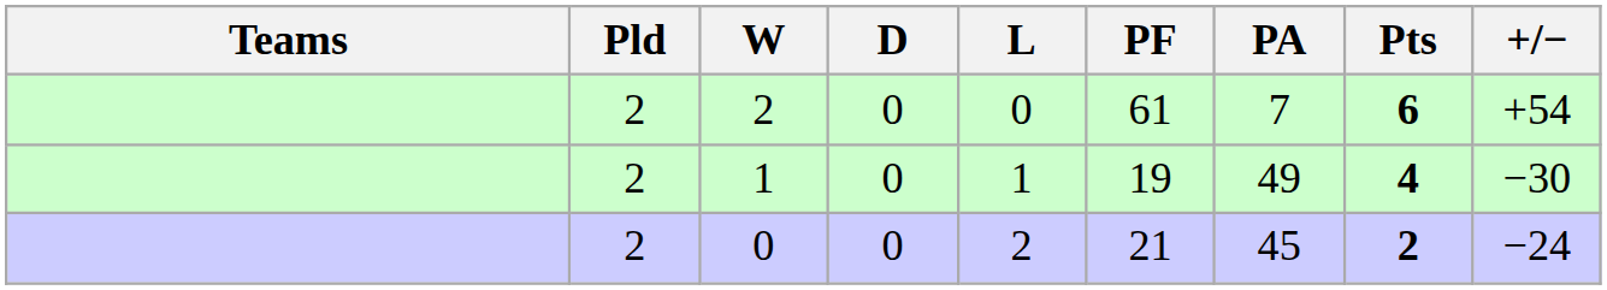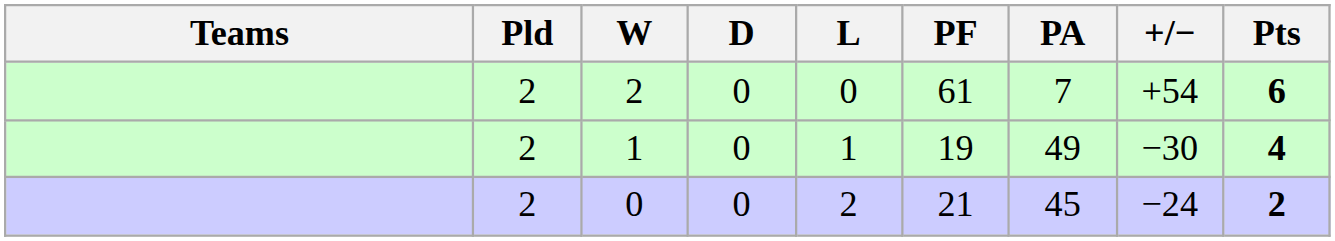columns swapped: +/− <-> Pts
